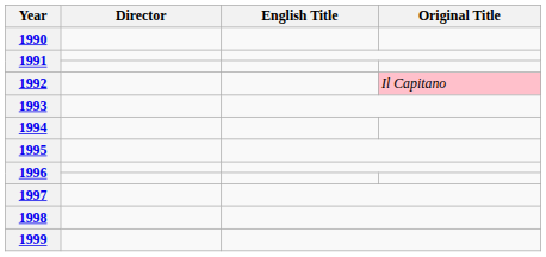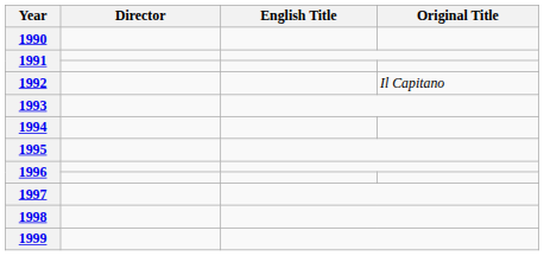1992 | Original Title: pink background -> no background
